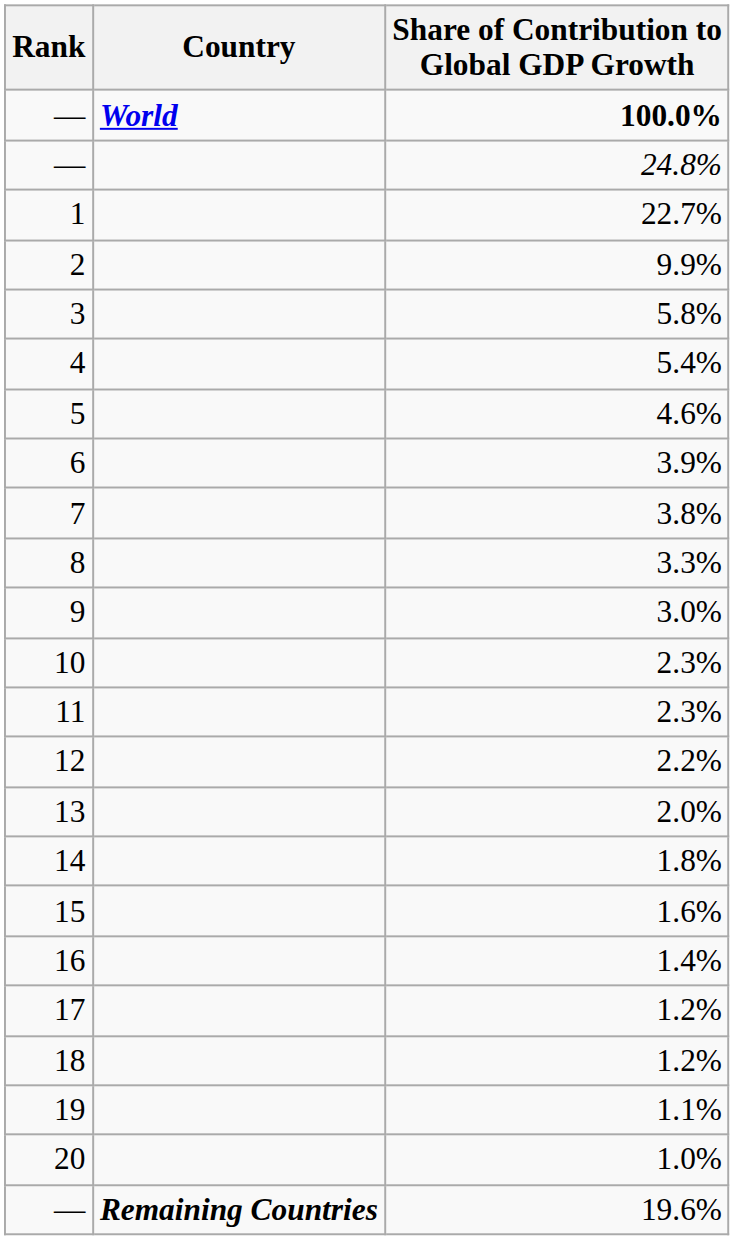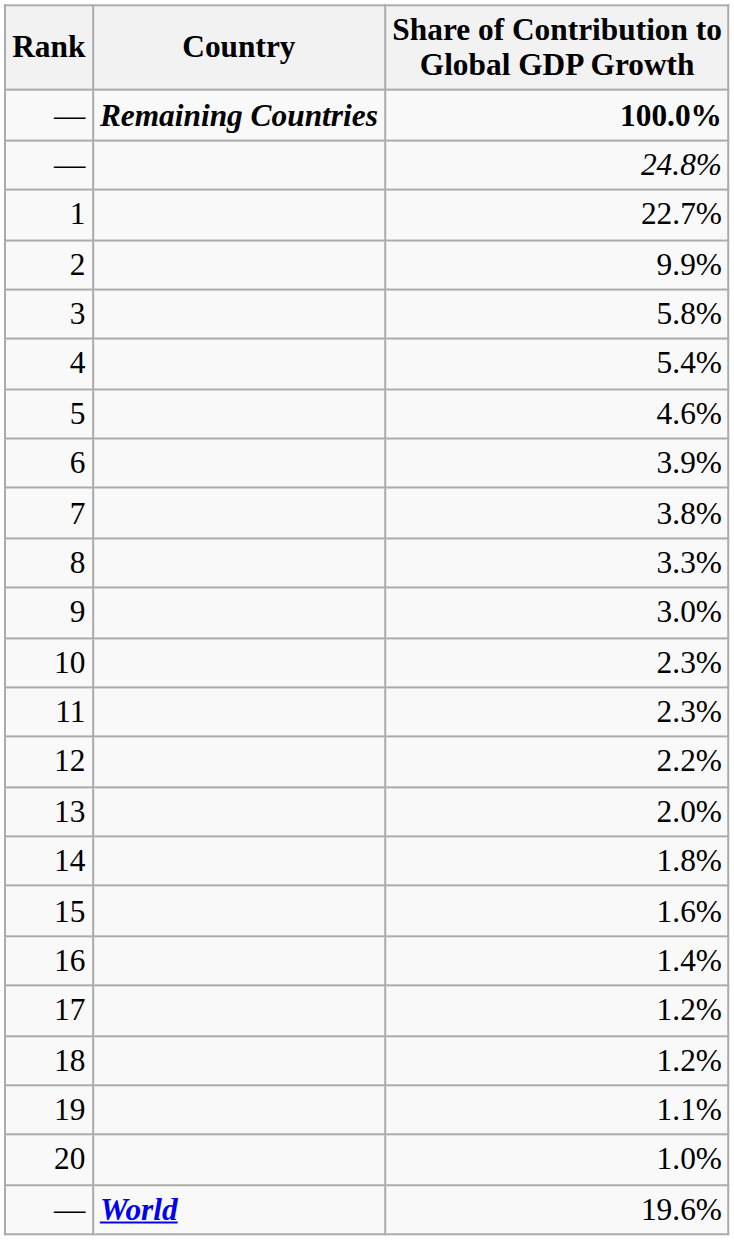— / 100.0% | Country: World -> Remaining Countries
— / 19.6% | Country: Remaining Countries -> World
